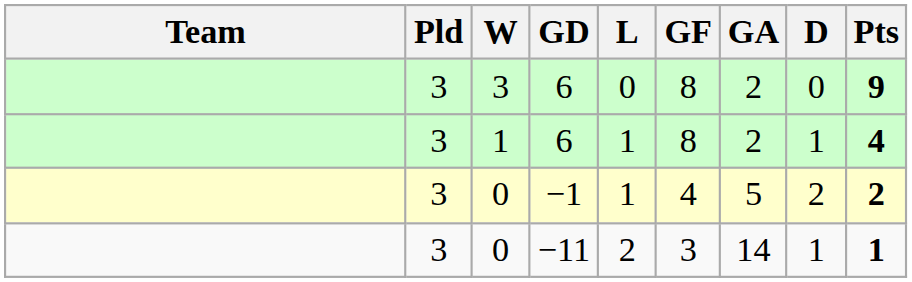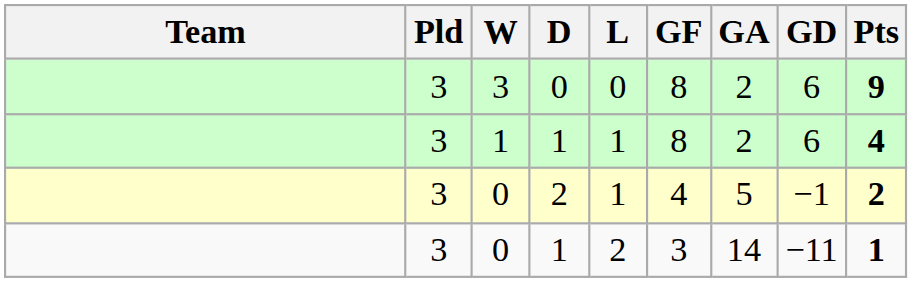columns swapped: D <-> GD
